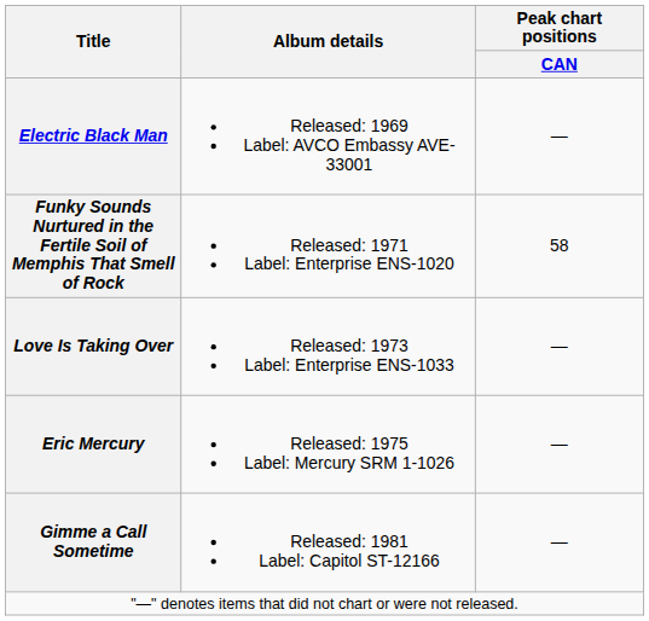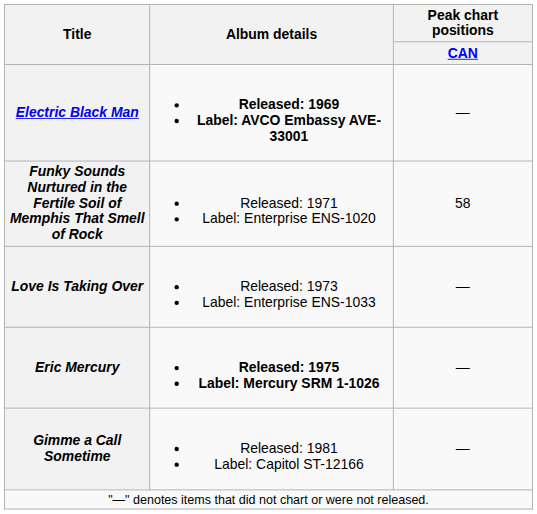Electric Black Man | Album details: normal -> bold
Eric Mercury | Album details: normal -> bold
